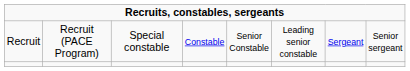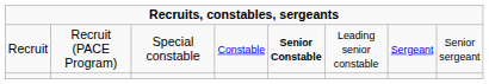Recruit | column 5: normal -> bold
